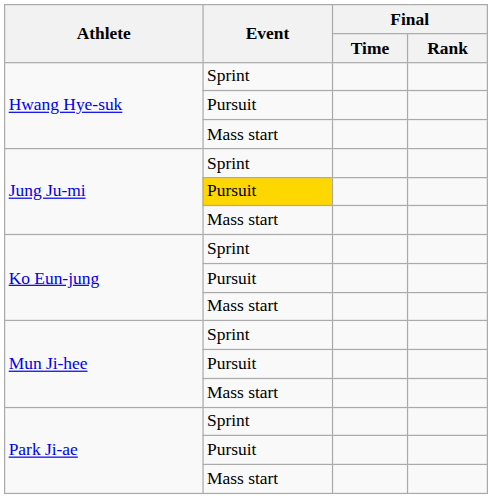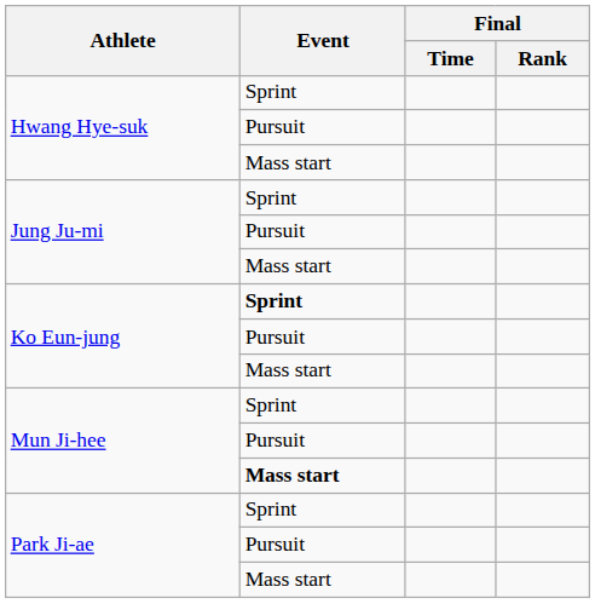Jung Ju-mi / Pursuit | Event: gold background -> no background
Ko Eun-jung / Sprint | Event: normal -> bold
Mun Ji-hee / Mass start | Event: normal -> bold
